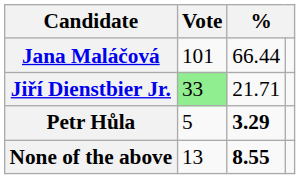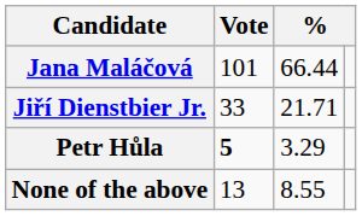Jiří Dienstbier Jr. | Vote: lightgreen background -> no background
Petr Hůla | Vote: normal -> bold
Petr Hůla | column 3: bold -> normal
None of the above | column 3: bold -> normal
